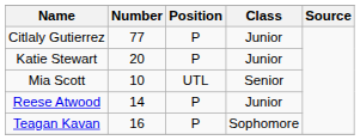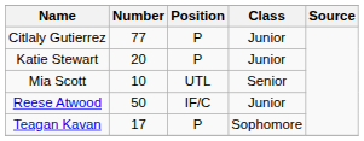Reese Atwood | Number: 14 -> 50
Reese Atwood | Position: P -> IF/C
Teagan Kavan | Number: 16 -> 17
